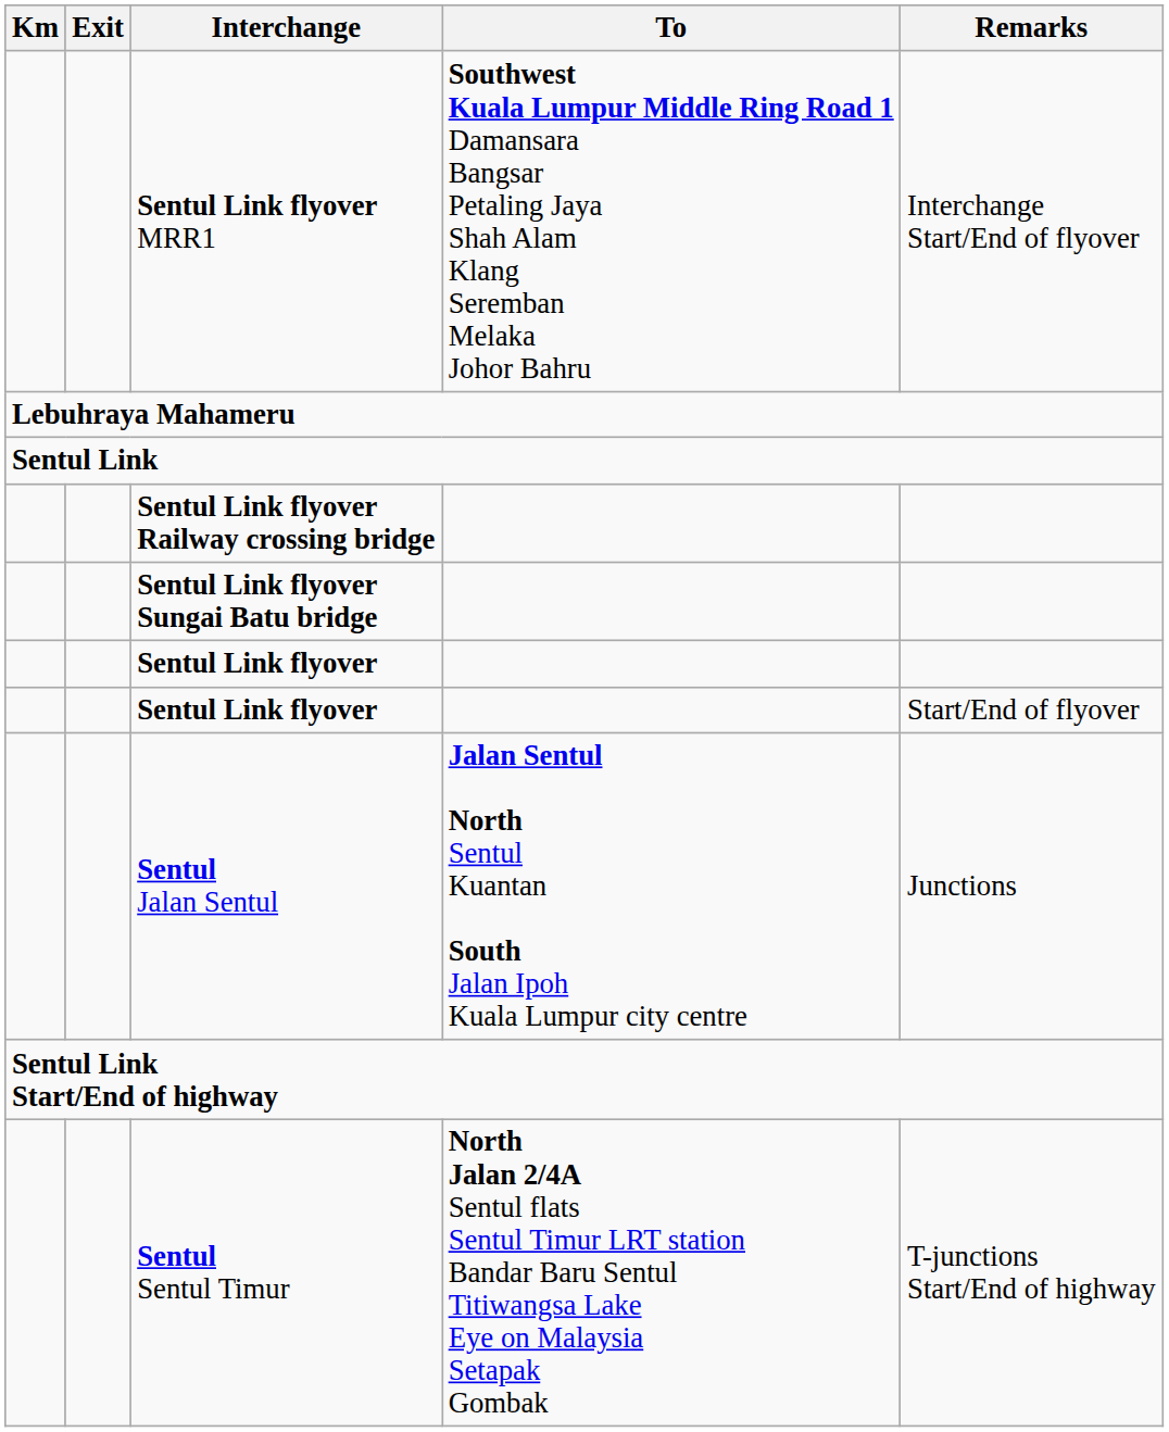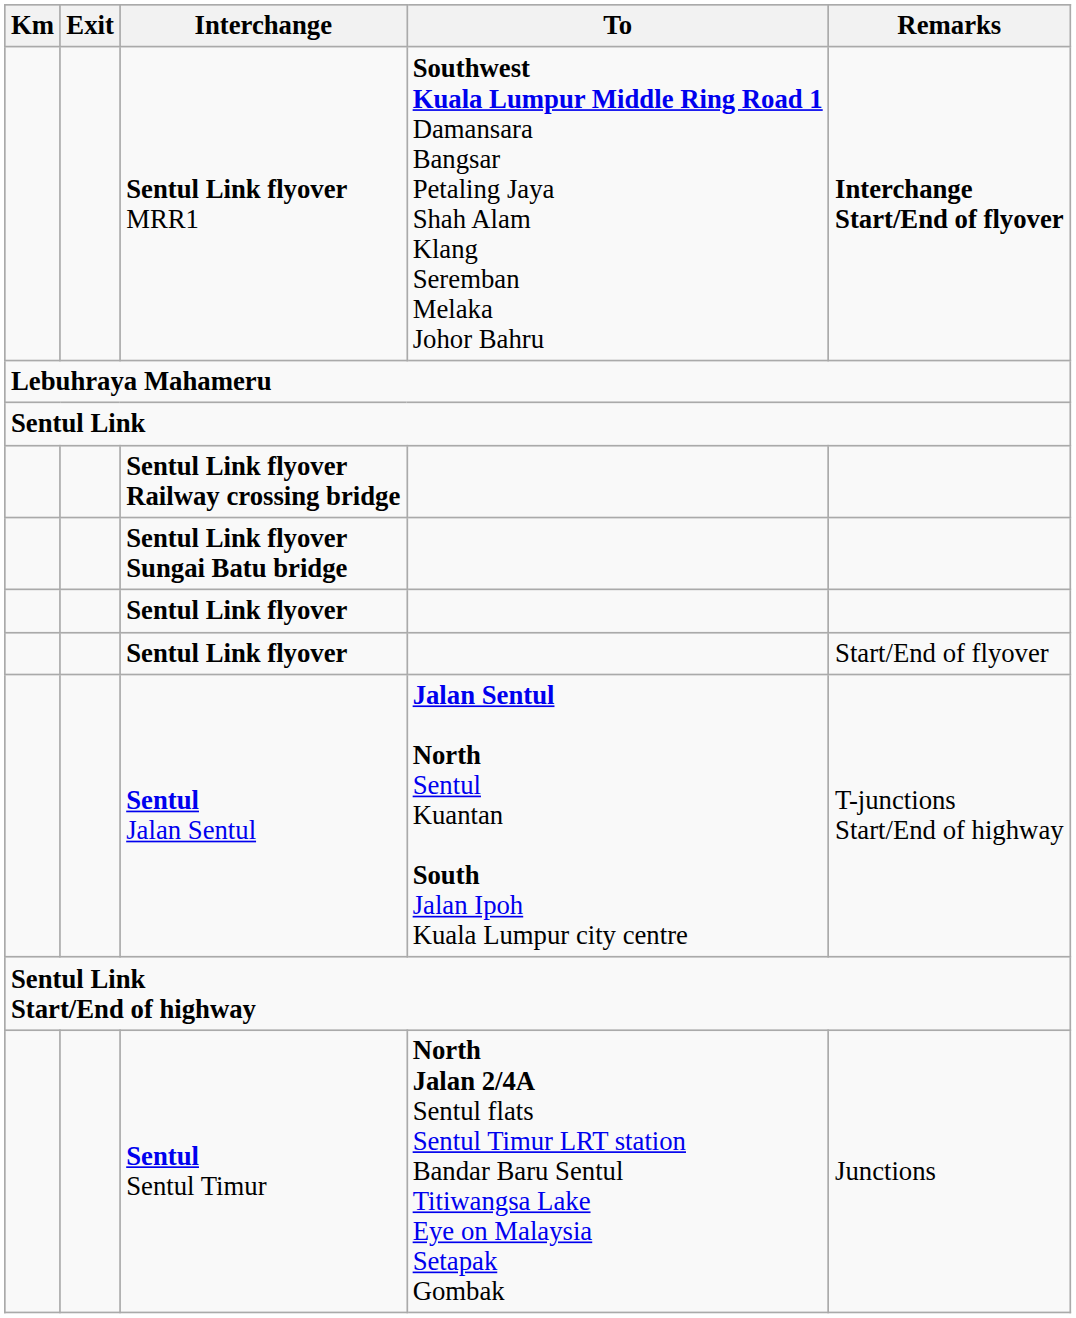Sentul Link flyover MRR1 | Remarks: normal -> bold
Sentul Jalan Sentul | Remarks: Junctions -> T-junctions Start/End of highway
Sentul Sentul Timur | Remarks: T-junctions Start/End of highway -> Junctions
